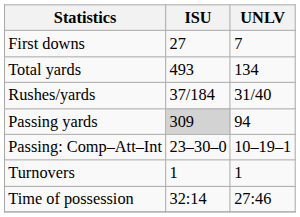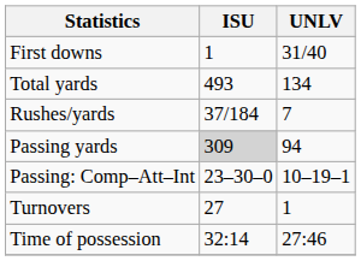First downs | ISU: 27 -> 1
First downs | UNLV: 7 -> 31/40
Rushes/yards | UNLV: 31/40 -> 7
Turnovers | ISU: 1 -> 27
